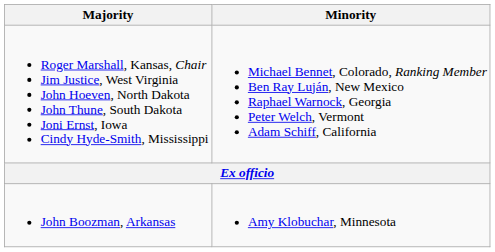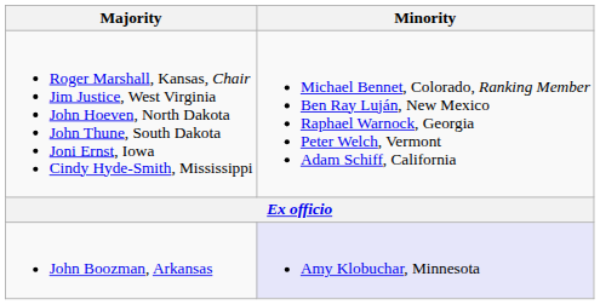John Boozman, Arkansas | Minority: no background -> lavender background
